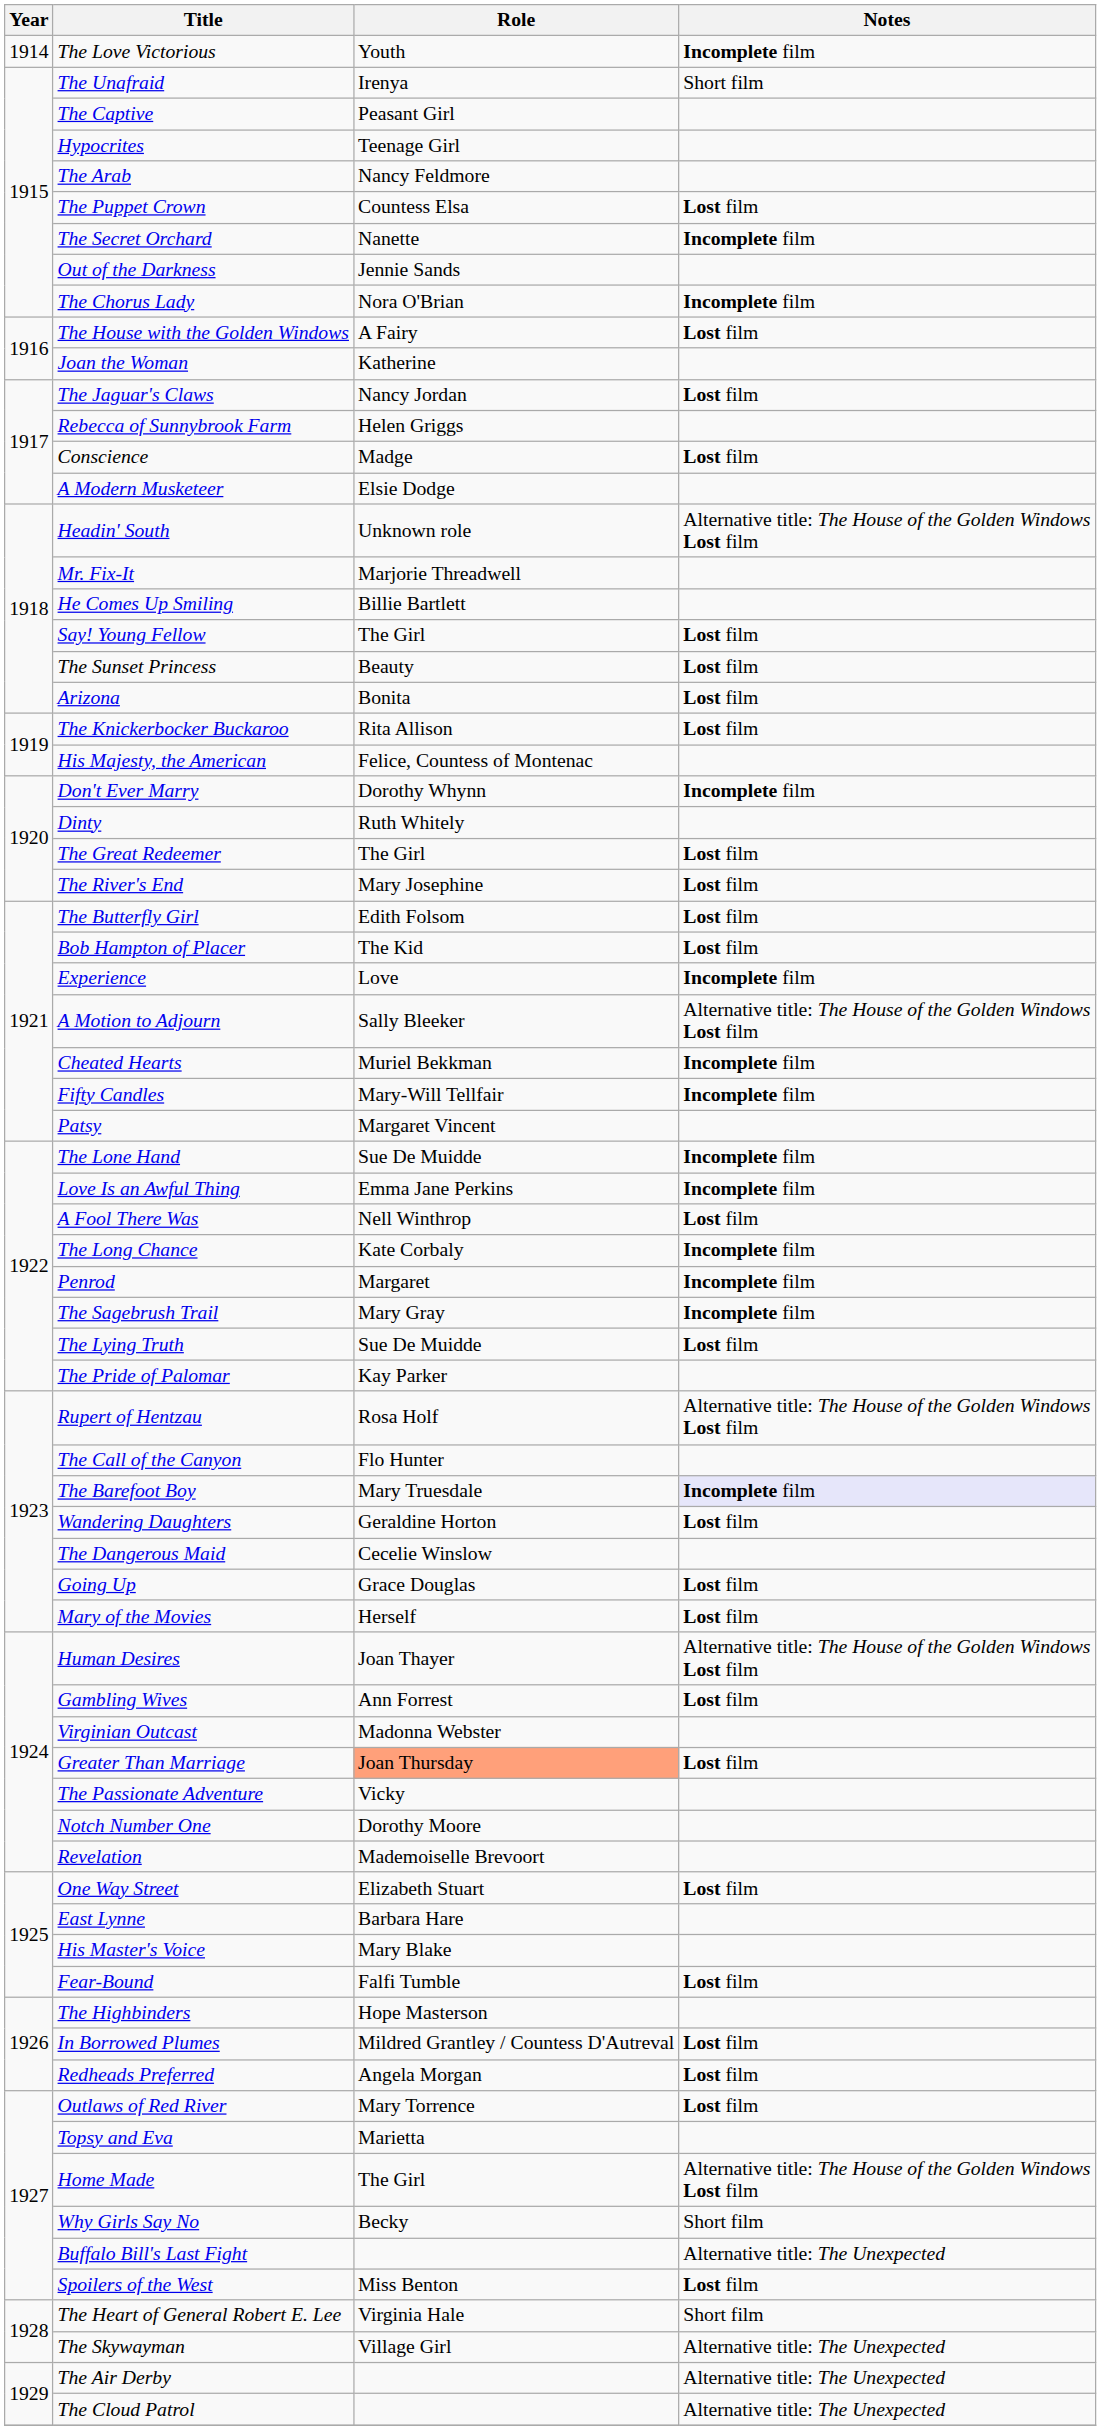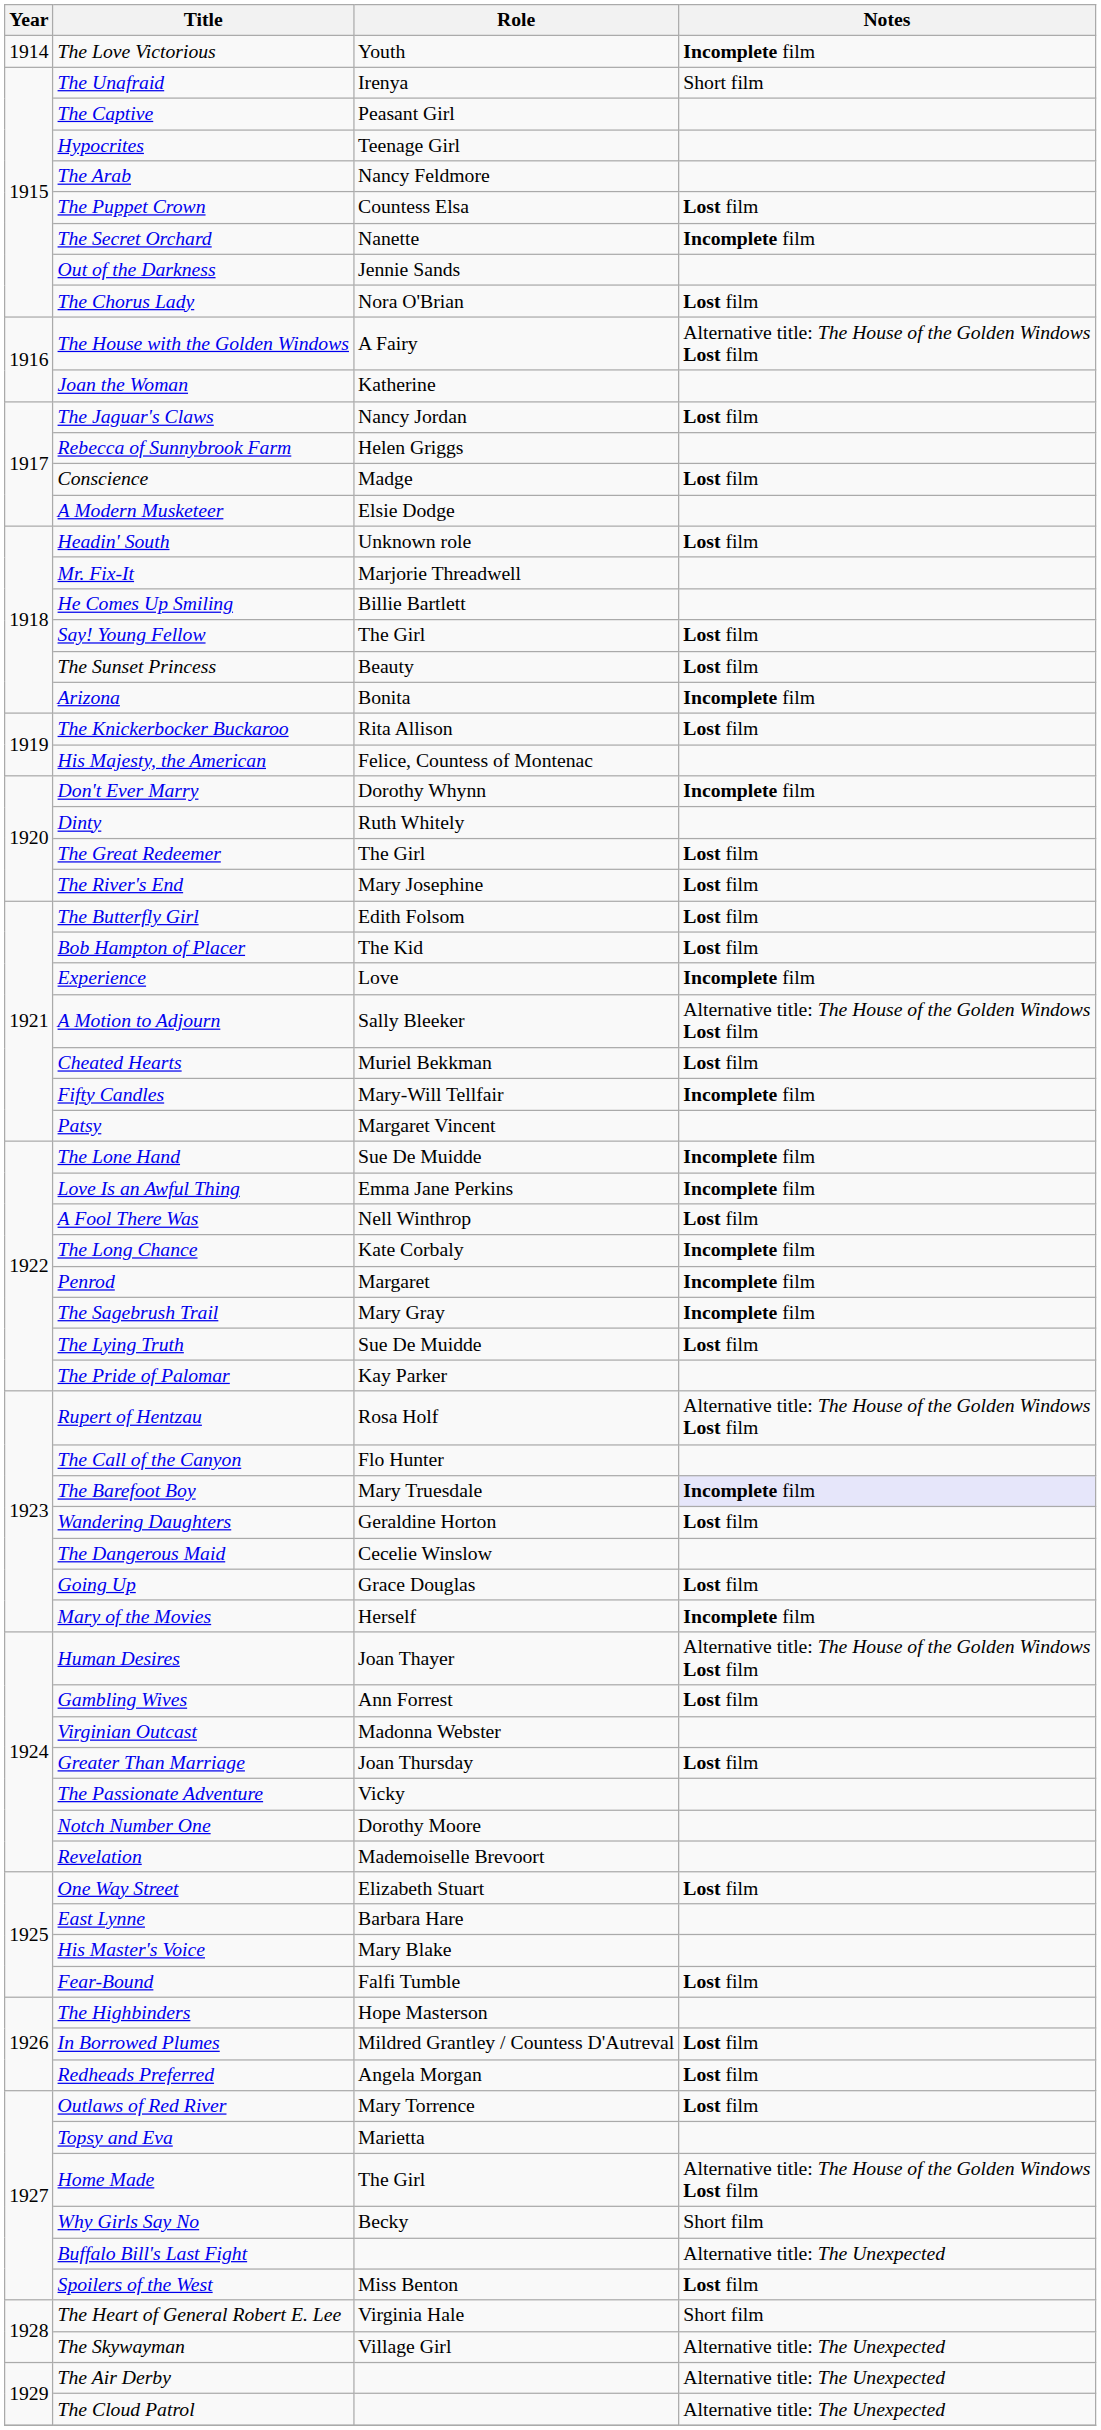The Chorus Lady | Notes: Incomplete film -> Lost film
The House with the Golden Windows | Notes: Lost film -> Alternative title: The House of the Golden Windows Lost film
Headin' South | Notes: Alternative title: The House of the Golden Windows Lost film -> Lost film
Arizona | Notes: Lost film -> Incomplete film
Cheated Hearts | Notes: Incomplete film -> Lost film
Mary of the Movies | Notes: Lost film -> Incomplete film
Greater Than Marriage | Role: lightsalmon background -> no background
